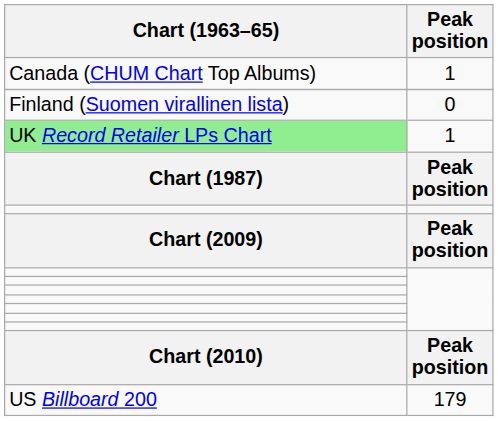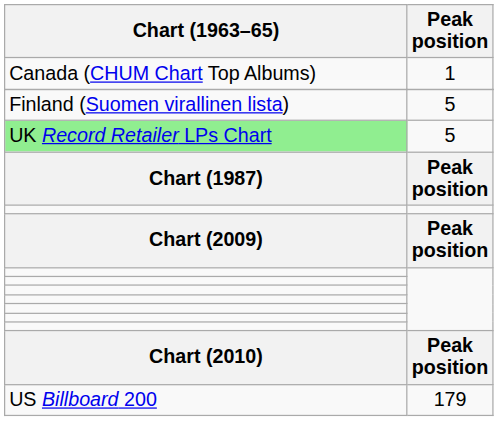row 3 | Peak position: 0 -> 5
row 4 | Peak position: 1 -> 5
